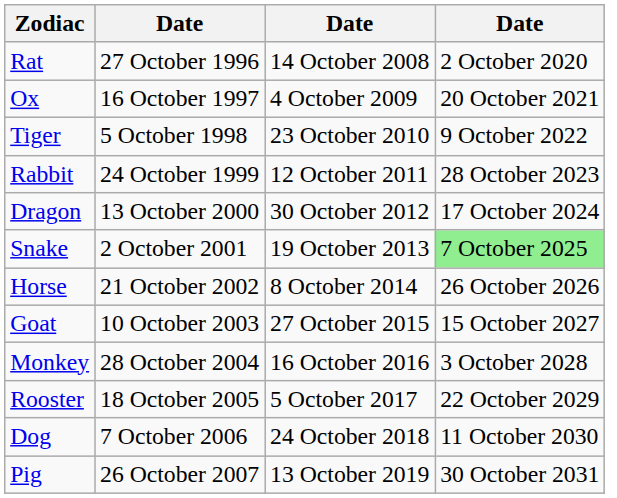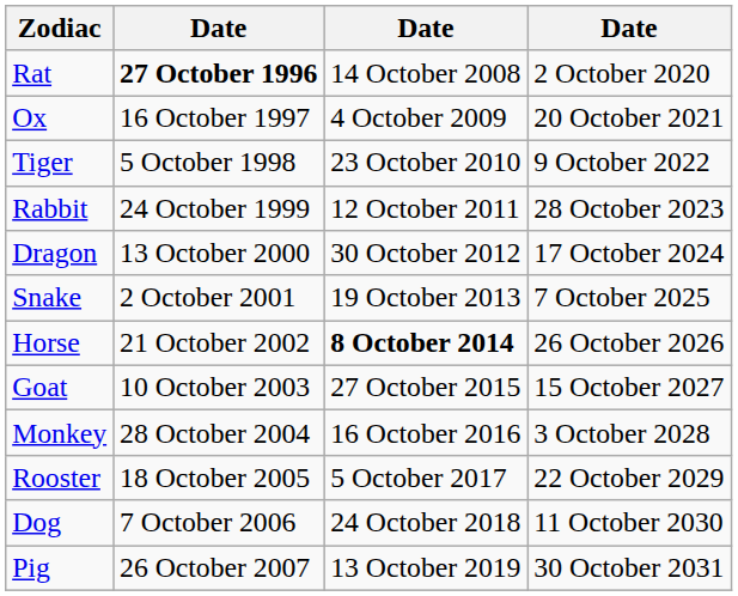Rat | column 2: normal -> bold
Snake | column 4: lightgreen background -> no background
Horse | column 3: normal -> bold
